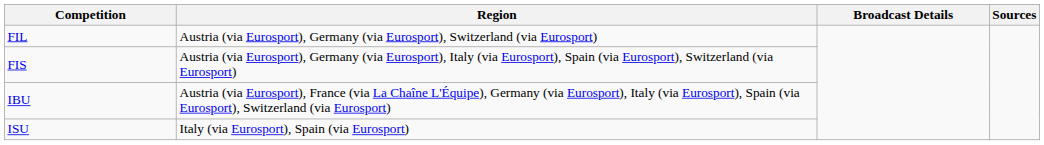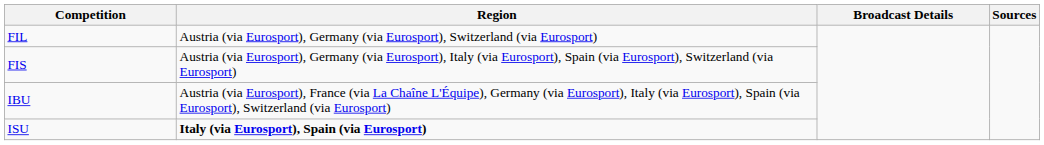ISU | Region: normal -> bold
